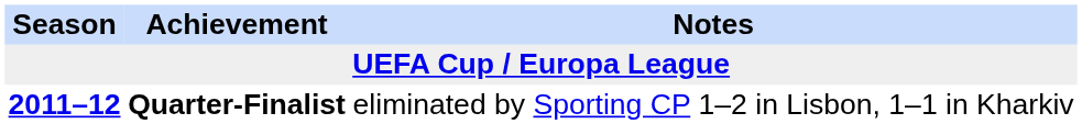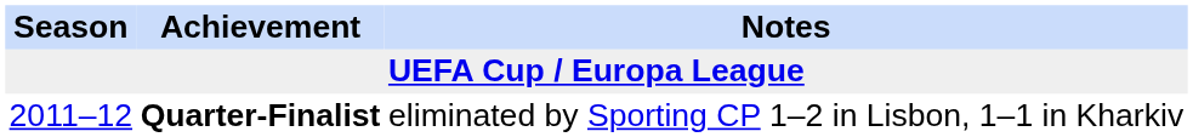Quarter-Finalist | Season: bold -> normal
